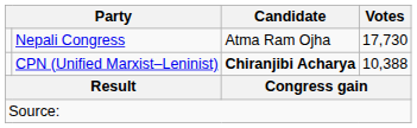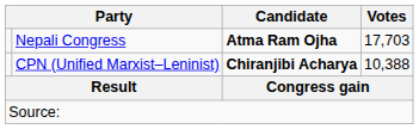Nepali Congress | Candidate: normal -> bold
Nepali Congress | Votes: 17,730 -> 17,703
